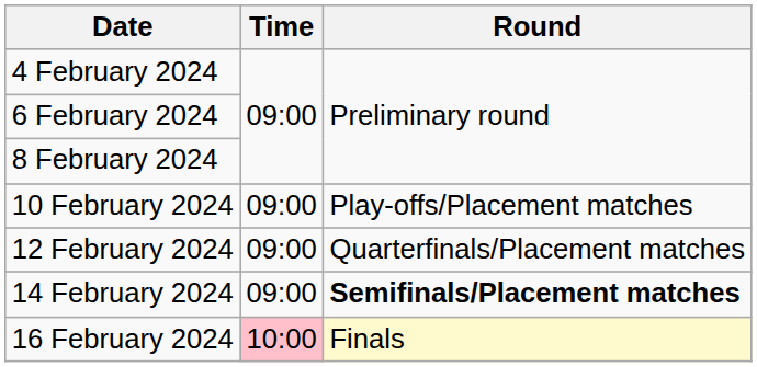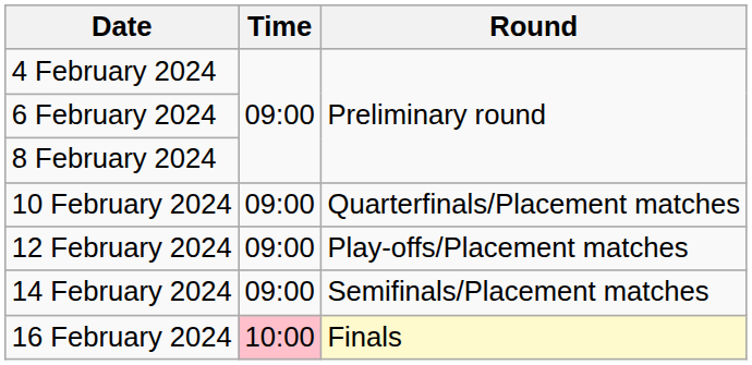10 February 2024 | Round: Play-offs/Placement matches -> Quarterfinals/Placement matches
12 February 2024 | Round: Quarterfinals/Placement matches -> Play-offs/Placement matches
14 February 2024 | Round: bold -> normal
